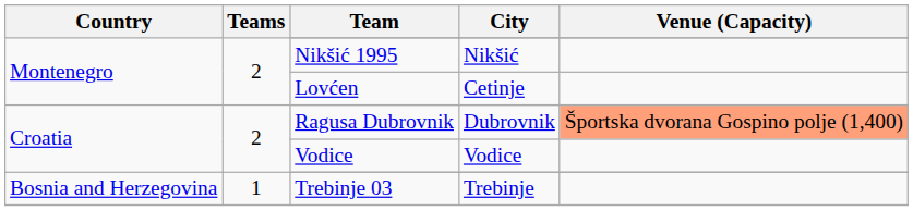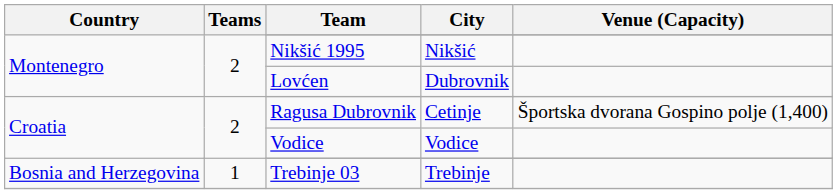Lovćen | City: Cetinje -> Dubrovnik
Ragusa Dubrovnik | City: Dubrovnik -> Cetinje
Ragusa Dubrovnik | Venue (Capacity): lightsalmon background -> no background
